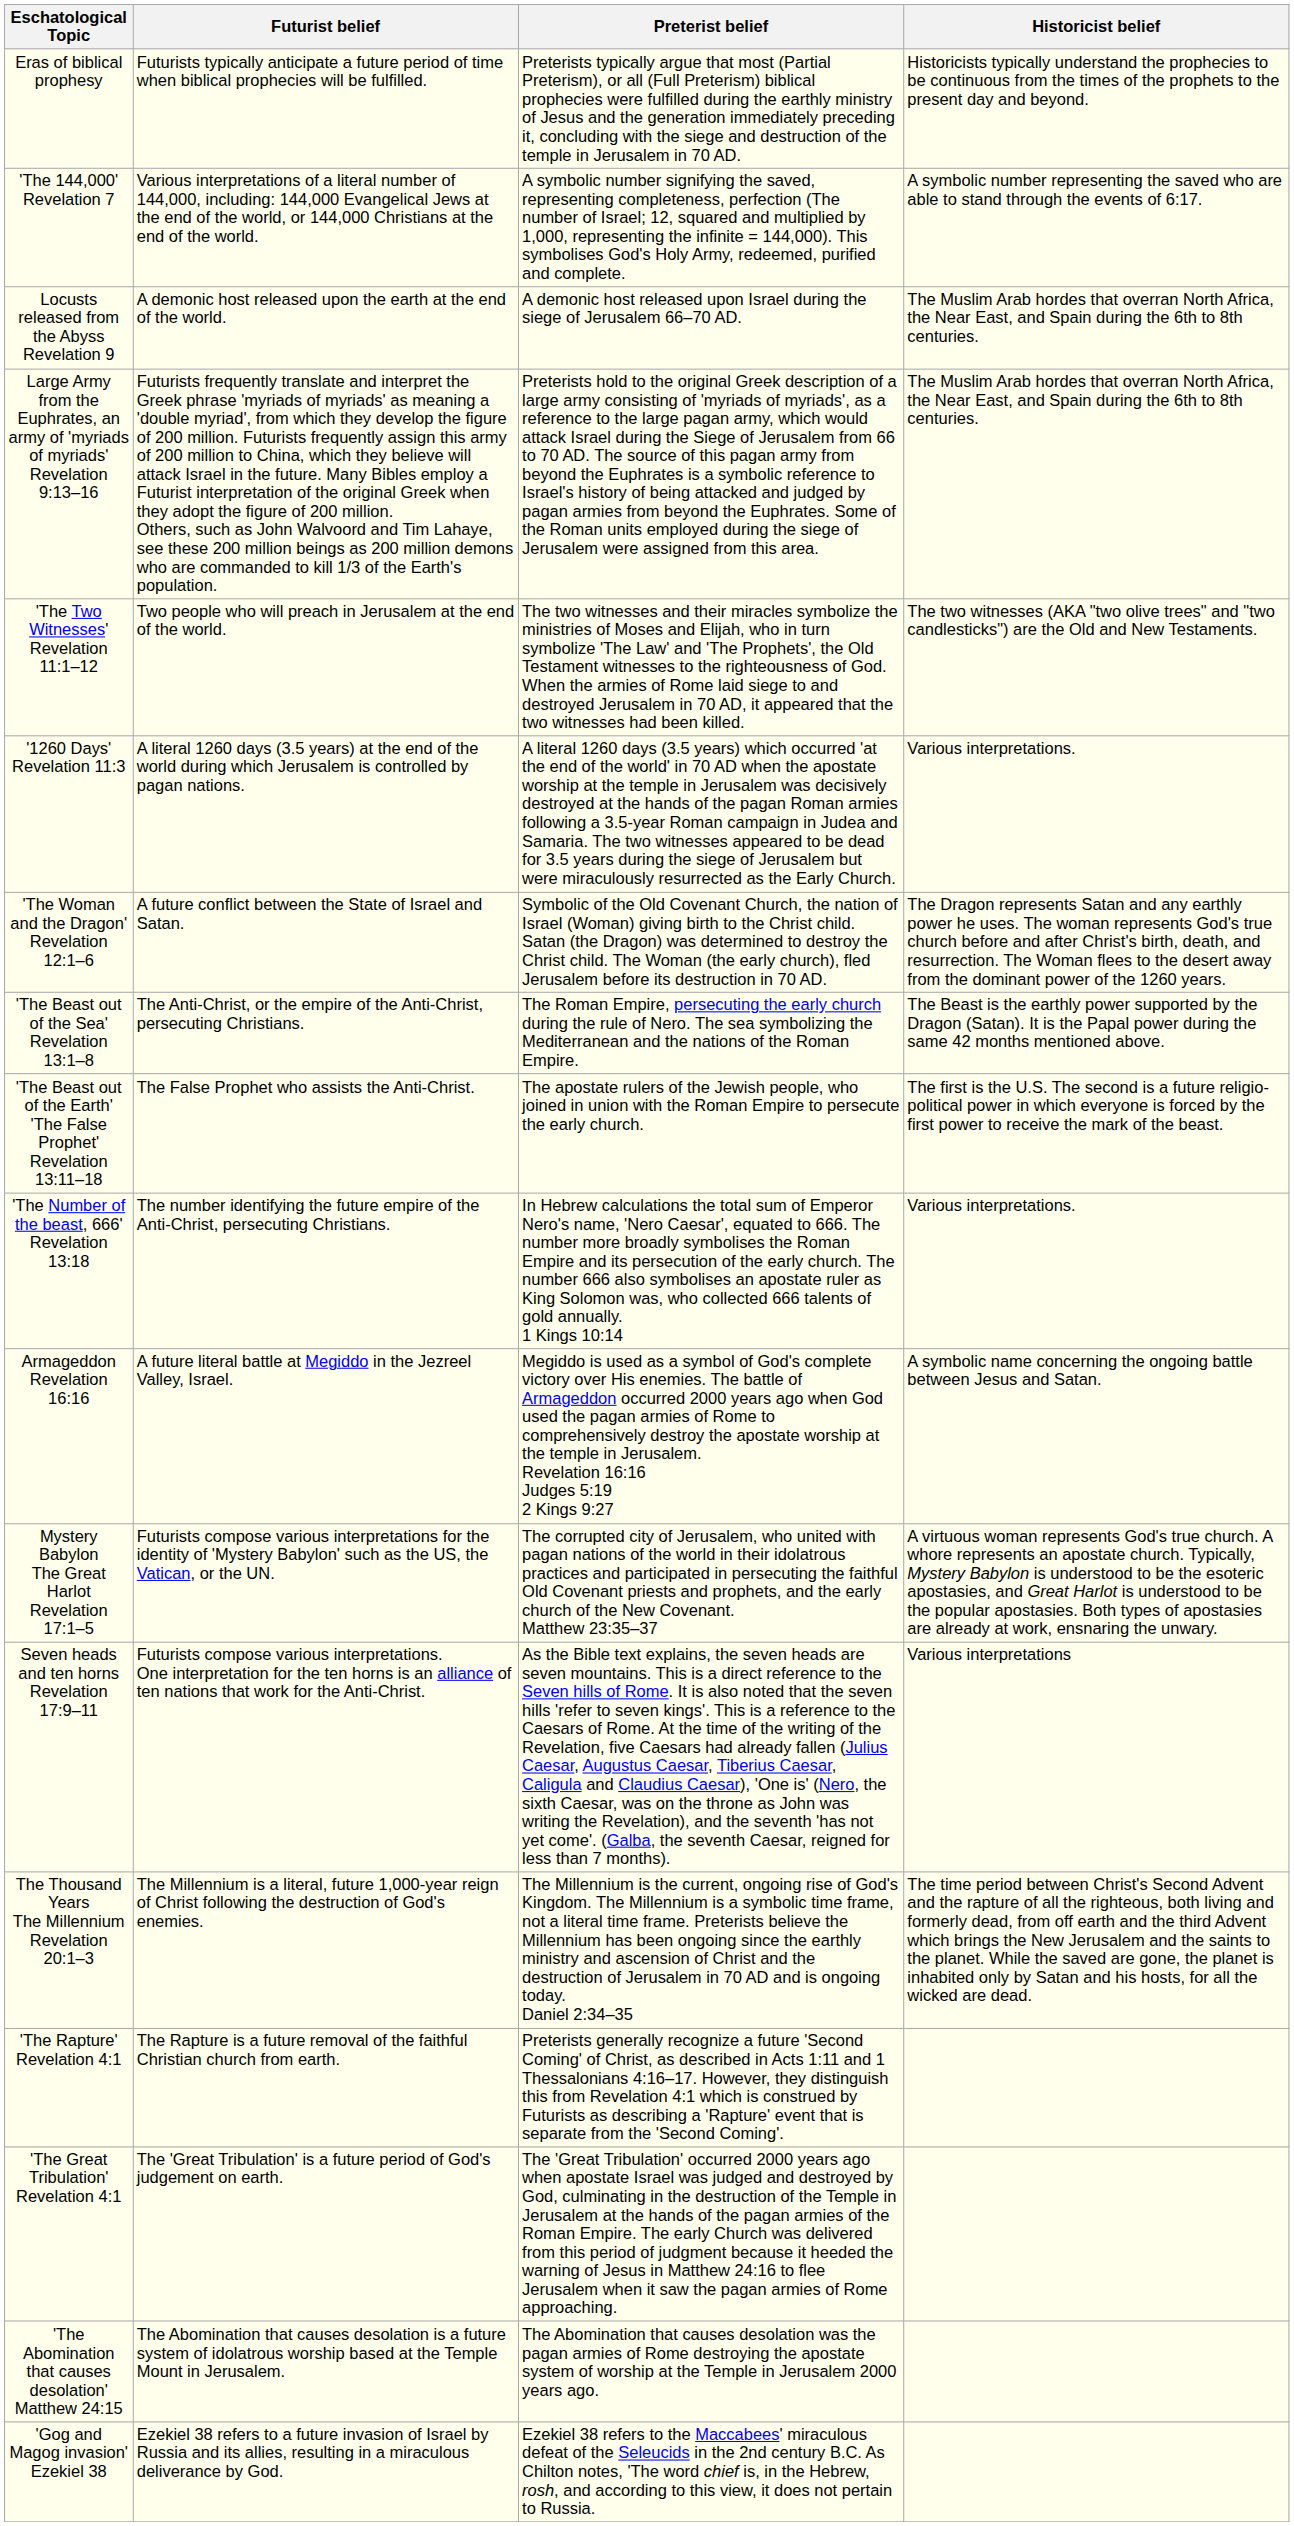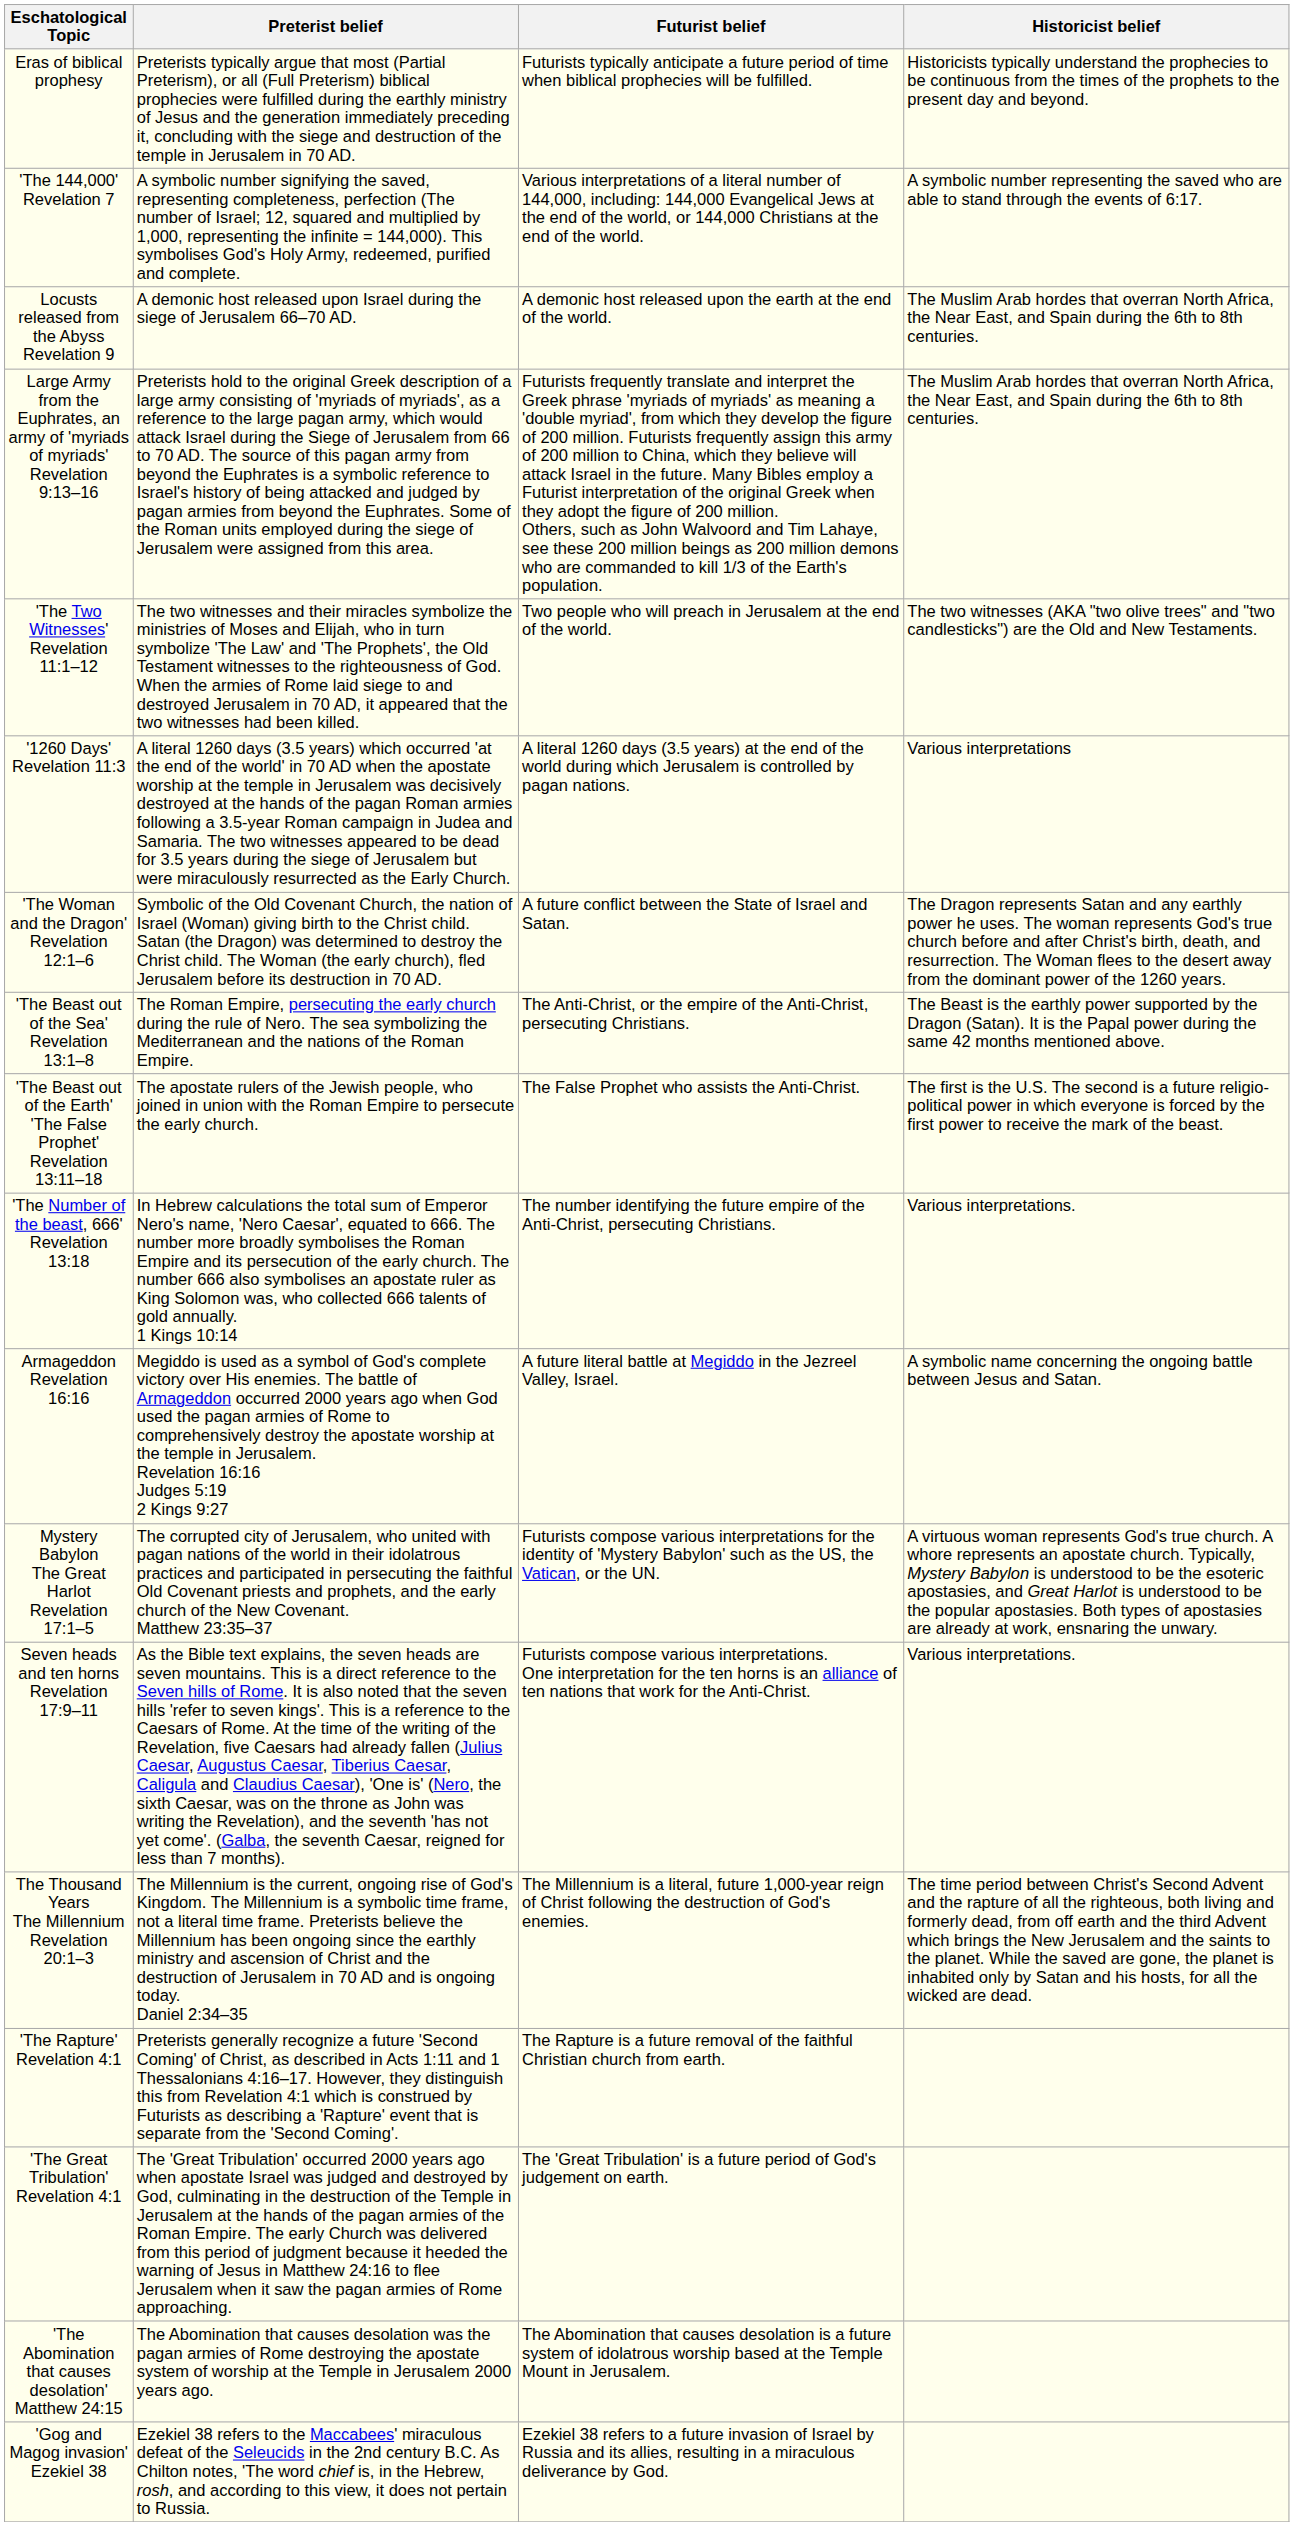columns swapped: Futurist belief <-> Preterist belief
'1260 Days' Revelation 11:3 | Historicist belief: Various interpretations. -> Various interpretations
Seven heads and ten horns Revelation 17:9–11 | Historicist belief: Various interpretations -> Various interpretations.
